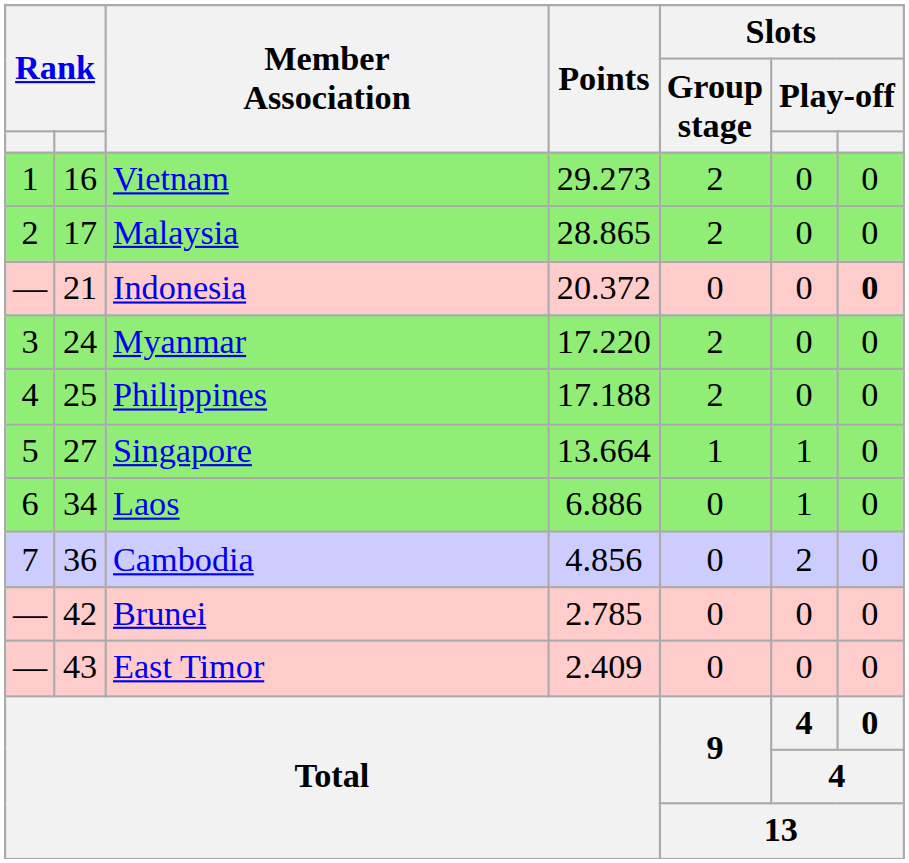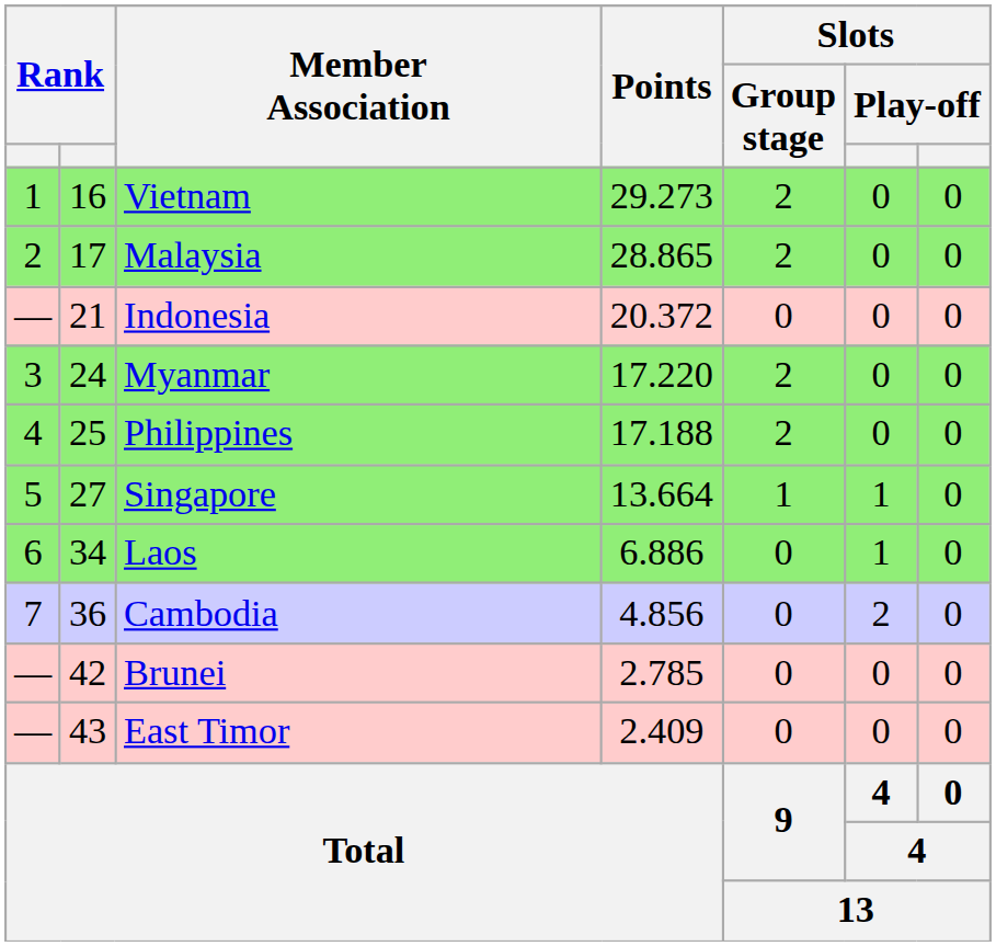Indonesia | column 7: bold -> normal
